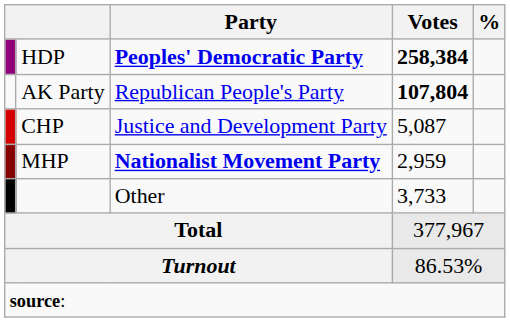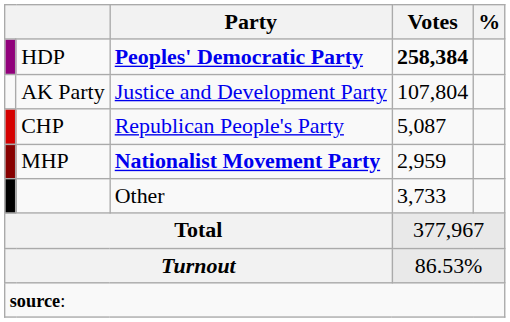AK Party | Party: Republican People's Party -> Justice and Development Party
AK Party | Votes: bold -> normal
CHP | Party: Justice and Development Party -> Republican People's Party
